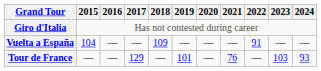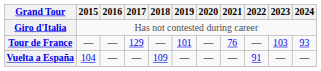rows swapped: Tour de France <-> Vuelta a España
